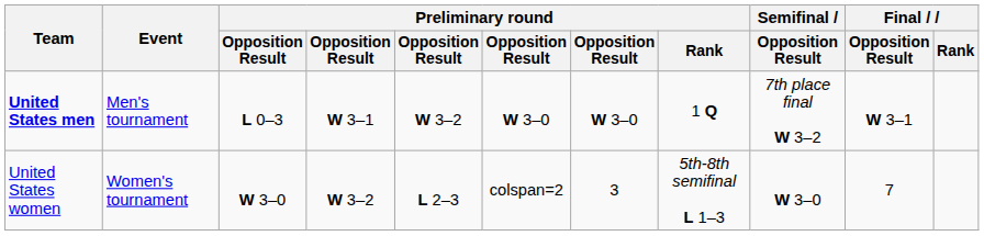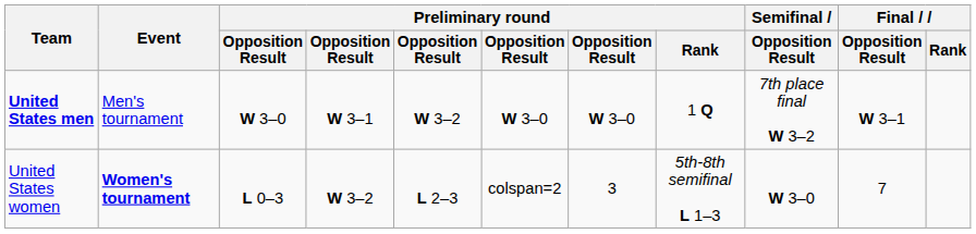United States men | column 3: L 0–3 -> W 3–0
United States women | Event: normal -> bold
United States women | column 3: W 3–0 -> L 0–3
